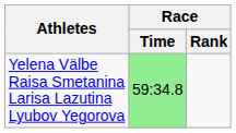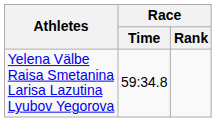Yelena Välbe Raisa Smetanina Larisa Lazutina Lyubov Yegorova | Race / Time: lightgreen background -> no background
